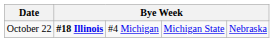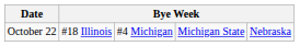October 22 | column 2: bold -> normal
